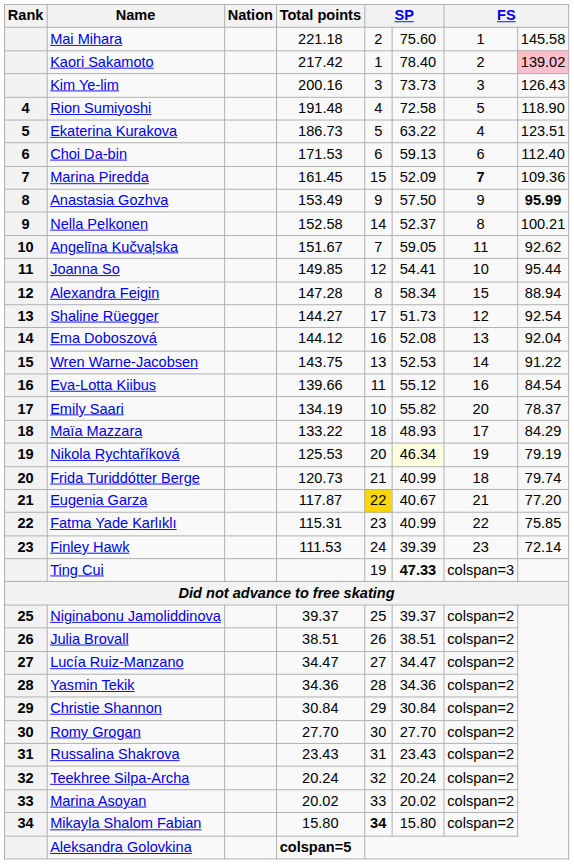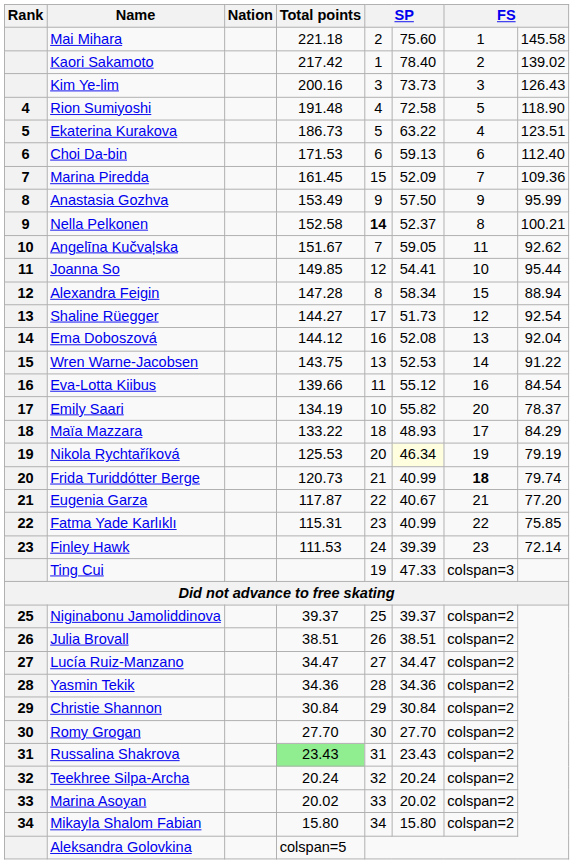Kaori Sakamoto | column 8: pink background -> no background
Marina Piredda | column 7: bold -> normal
Anastasia Gozhva | column 8: bold -> normal
Nella Pelkonen | column 5: normal -> bold
Frida Turiddótter Berge | column 7: normal -> bold
Eugenia Garza | column 5: gold background -> no background
Ting Cui | column 6: bold -> normal
Russalina Shakrova | Total points: no background -> lightgreen background
Mikayla Shalom Fabian | column 5: bold -> normal
Aleksandra Golovkina | Total points: bold -> normal
